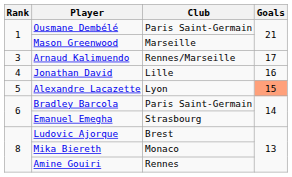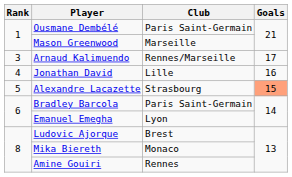Alexandre Lacazette | Club: Lyon -> Strasbourg
Emanuel Emegha | Club: Strasbourg -> Lyon
